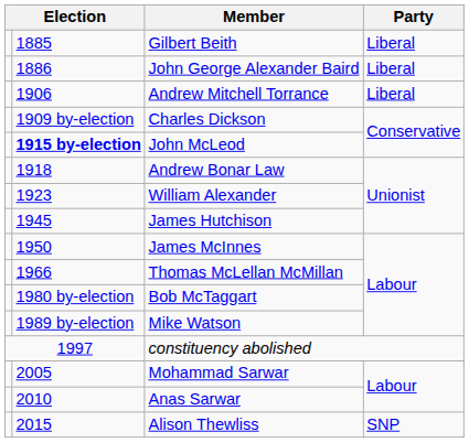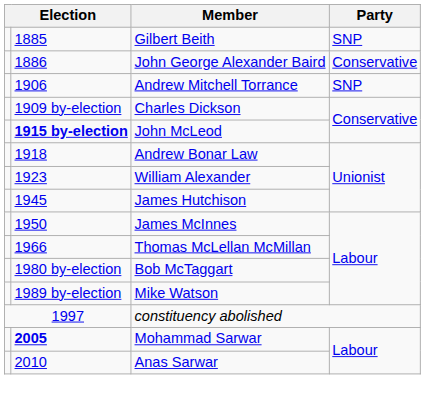Gilbert Beith | Party: Liberal -> SNP
John George Alexander Baird | Party: Liberal -> Conservative
Andrew Mitchell Torrance | Party: Liberal -> SNP
Mohammad Sarwar | column 2: normal -> bold
- row: 2015 | Alison Thewliss | SNP
